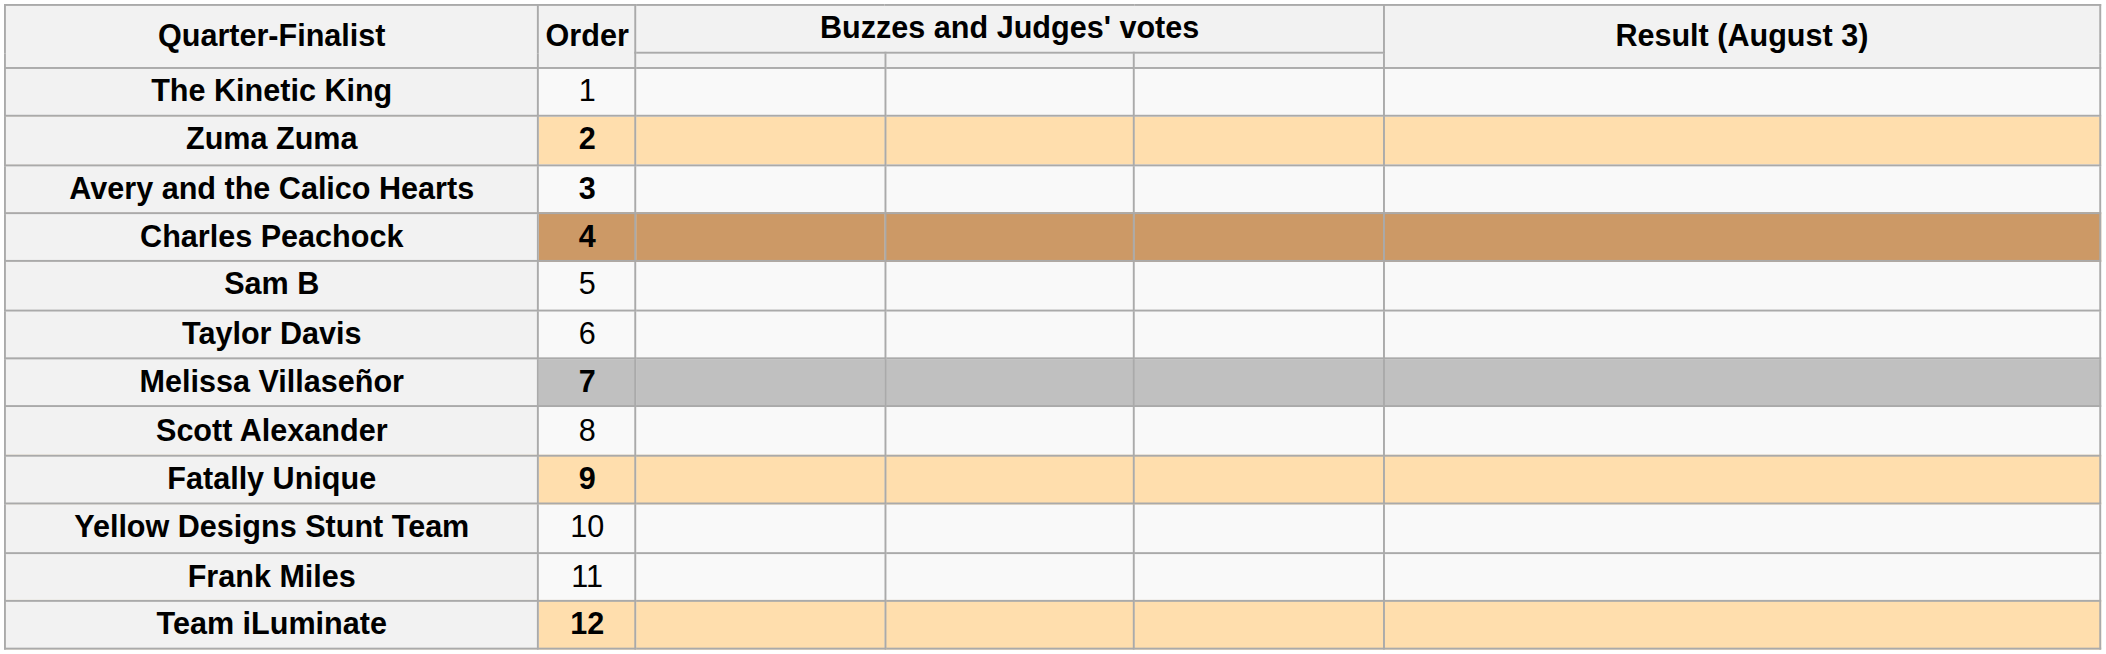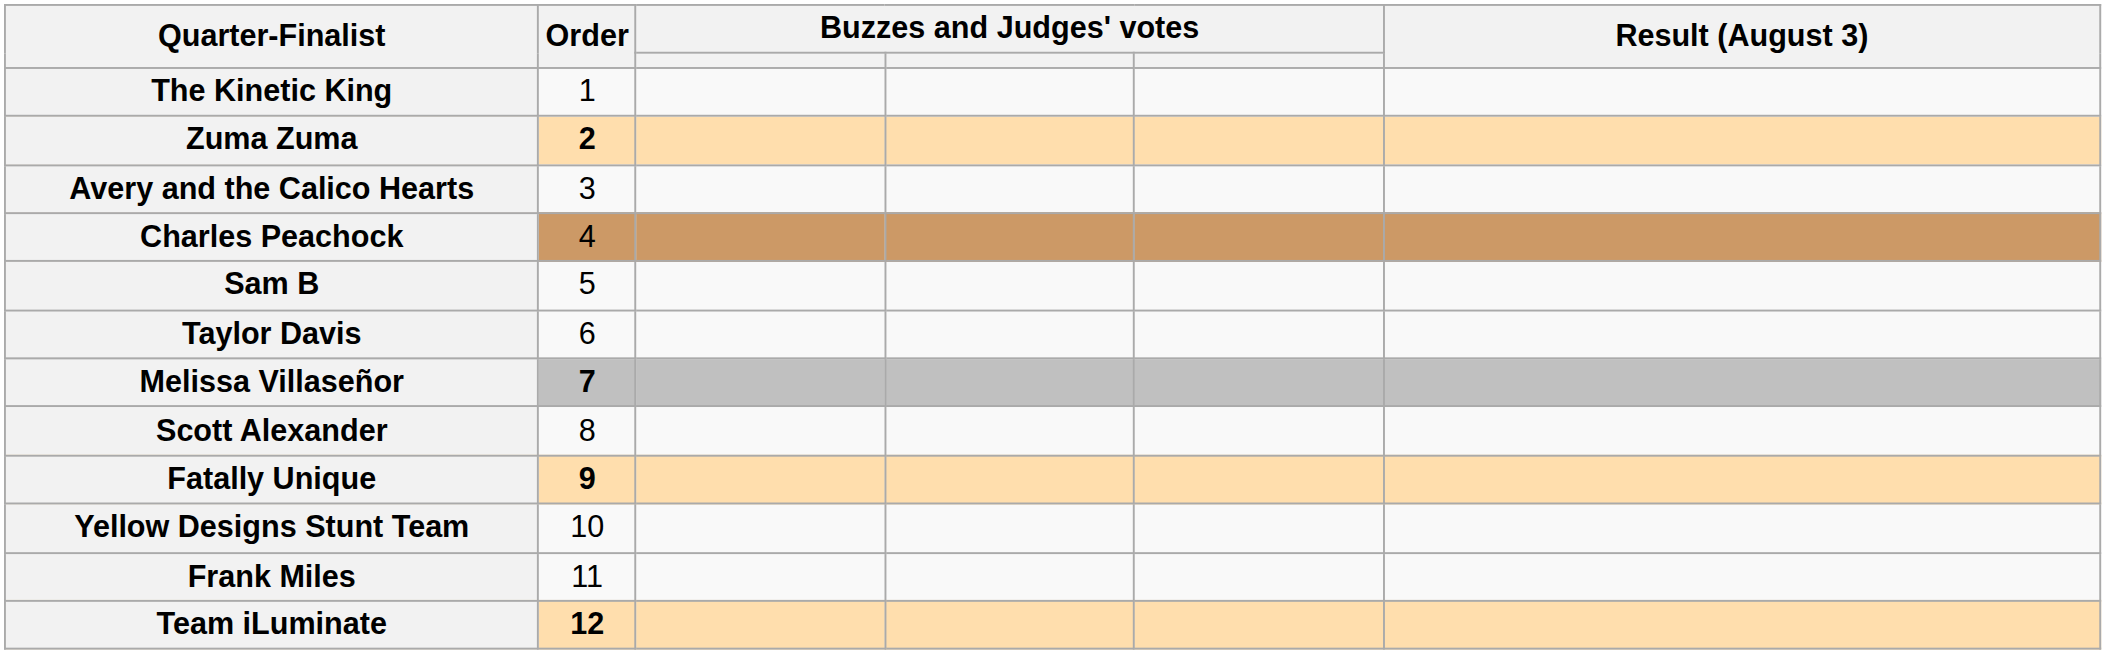Avery and the Calico Hearts | Order: bold -> normal
Charles Peachock | Order: bold -> normal
